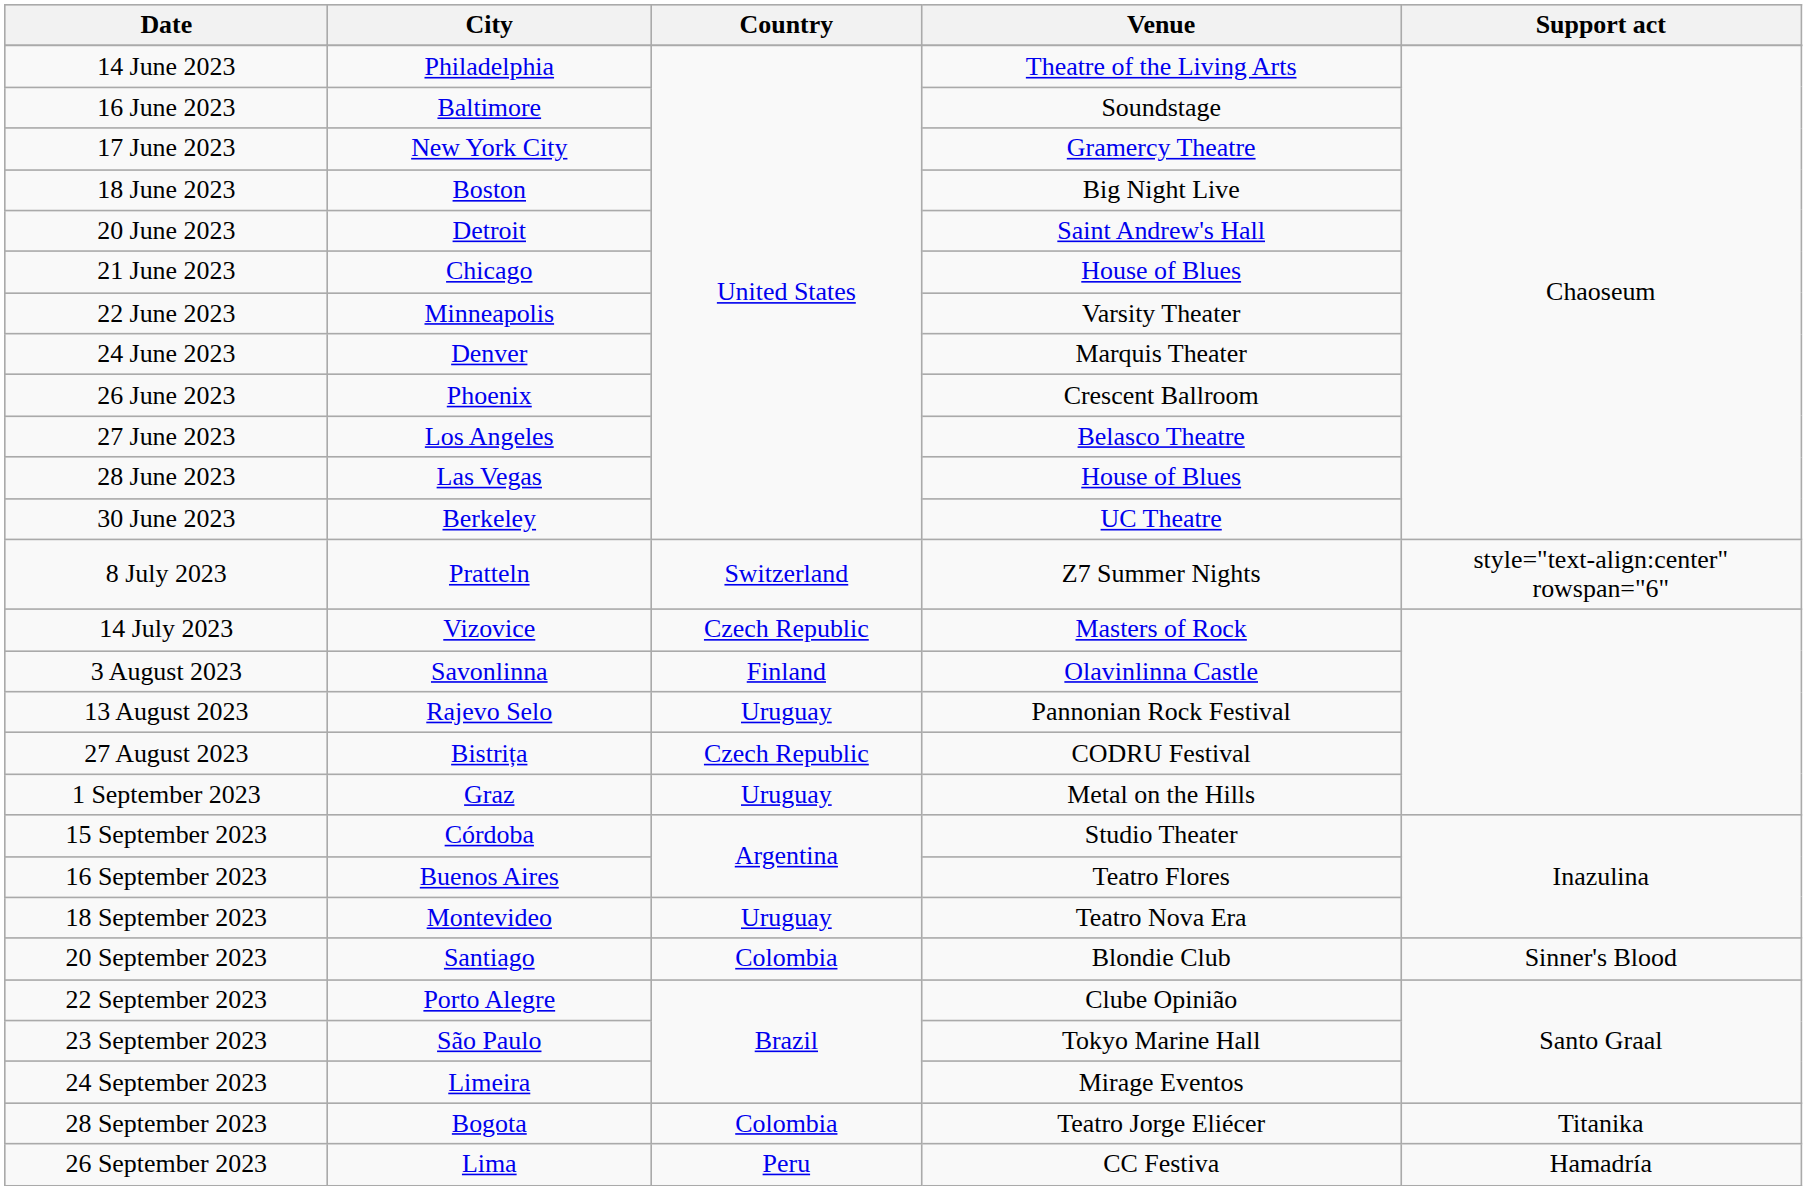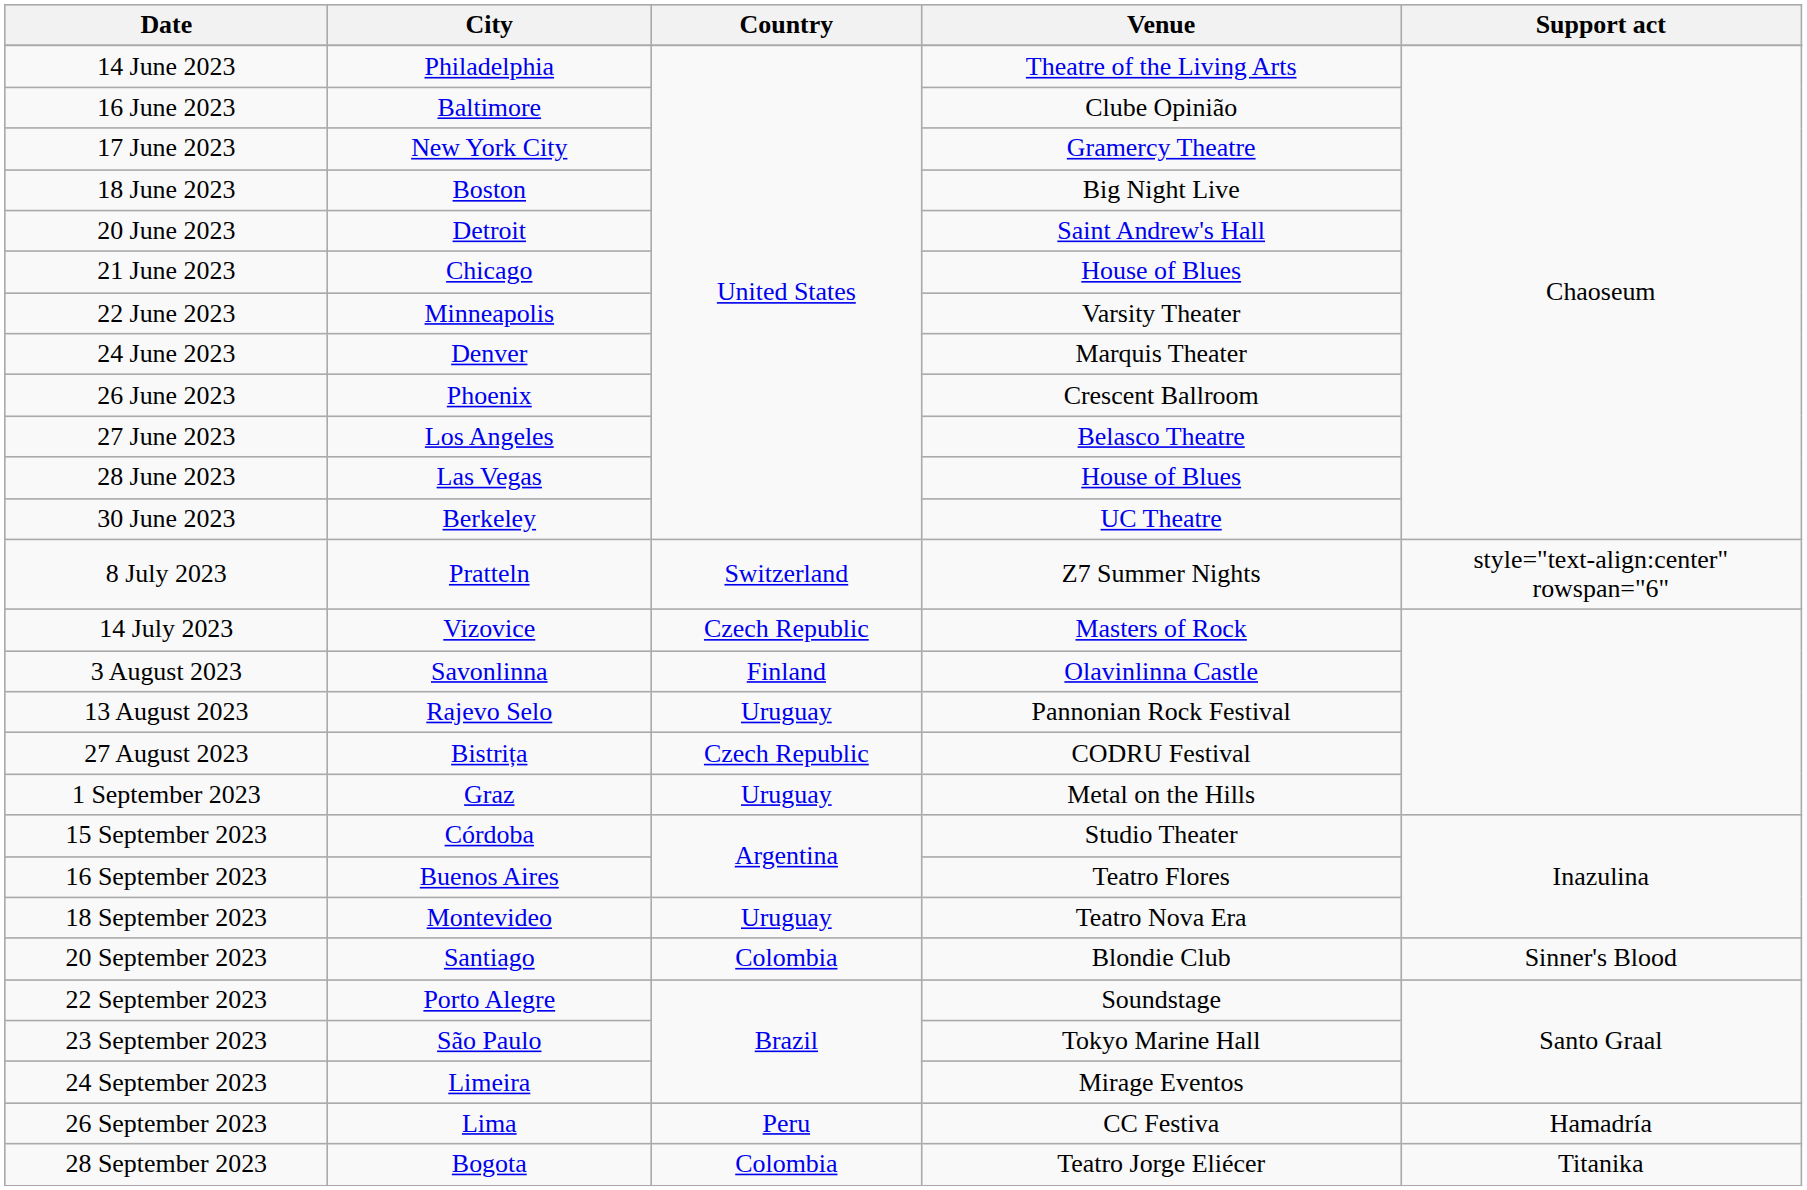16 June 2023 | Venue: Soundstage -> Clube Opinião
22 September 2023 | Venue: Clube Opinião -> Soundstage
rows swapped: 26 September 2023 <-> 28 September 2023
